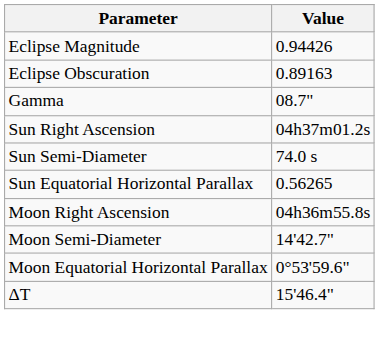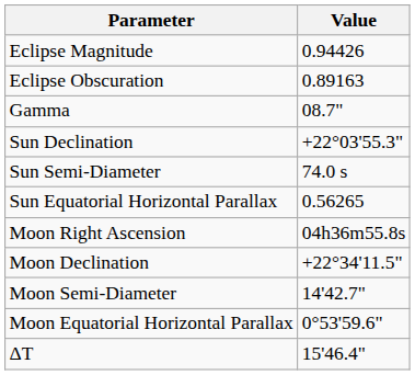- row: Sun Right Ascension | 04h37m01.2s
+ row: Sun Declination | +22°03'55.3"
+ row: Moon Declination | +22°34'11.5"
